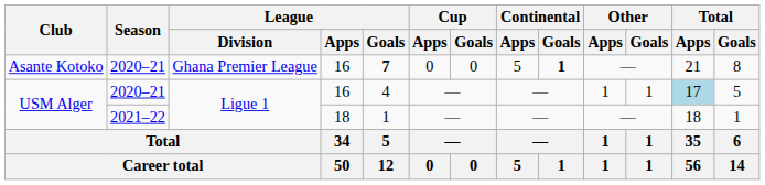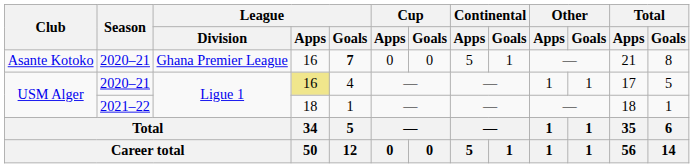Asante Kotoko | Continental / Goals: bold -> normal
USM Alger / 2020–21 | League / Apps: no background -> khaki background
USM Alger / 2020–21 | Total / Apps: lightblue background -> no background
